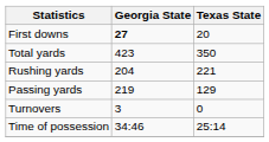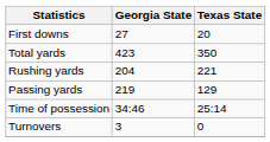First downs | Georgia State: bold -> normal
rows swapped: Turnovers <-> Time of possession
